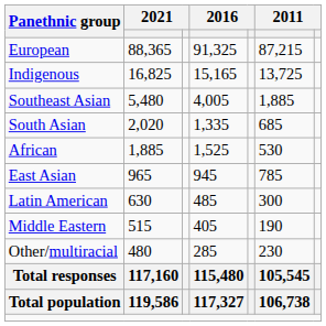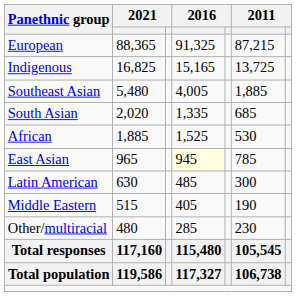East Asian | column 4: no background -> lightyellow background
